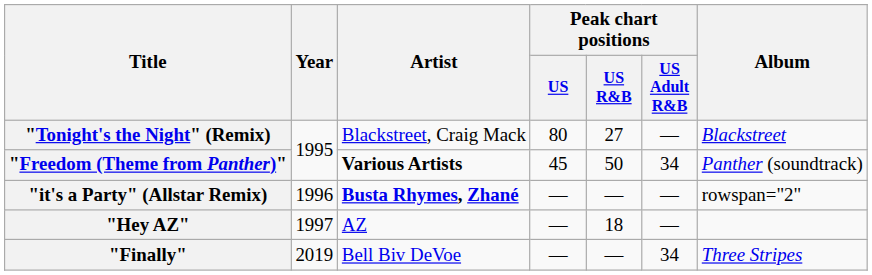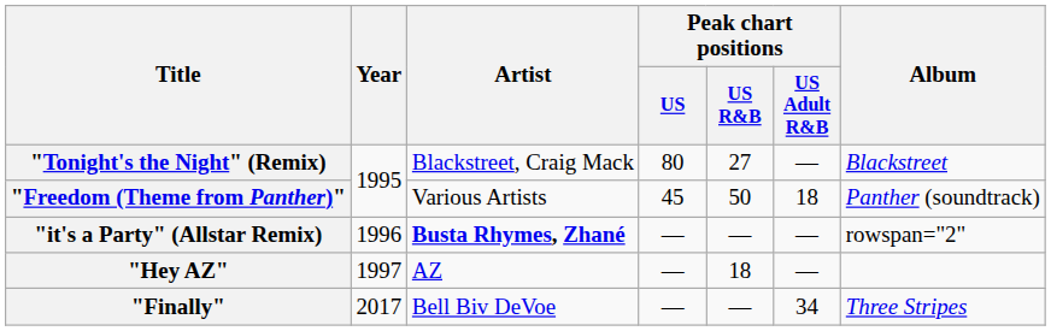"Freedom (Theme from Panther)" | Artist: bold -> normal
"Freedom (Theme from Panther)" | Peak chart positions / US Adult R&B: 34 -> 18
"Finally" | Year: 2019 -> 2017
